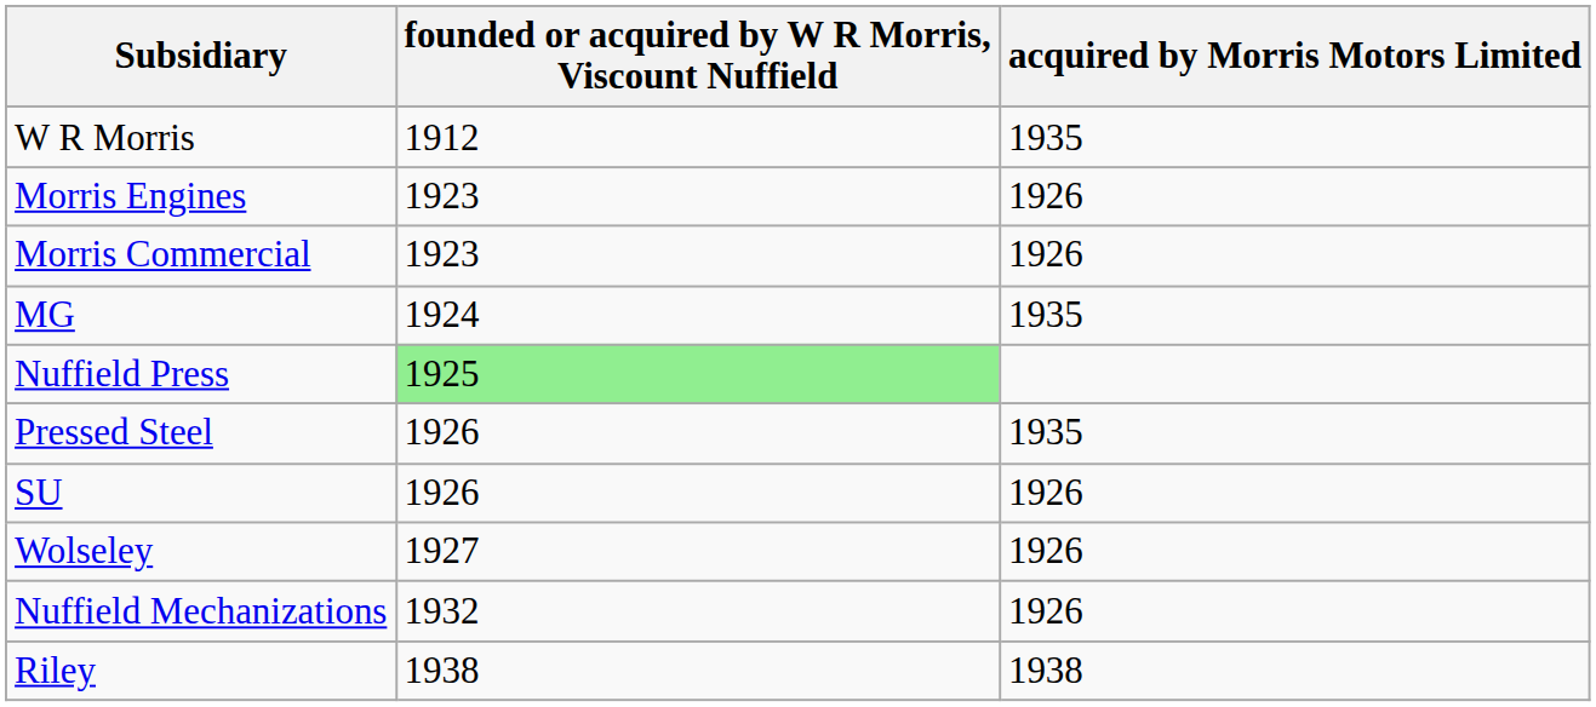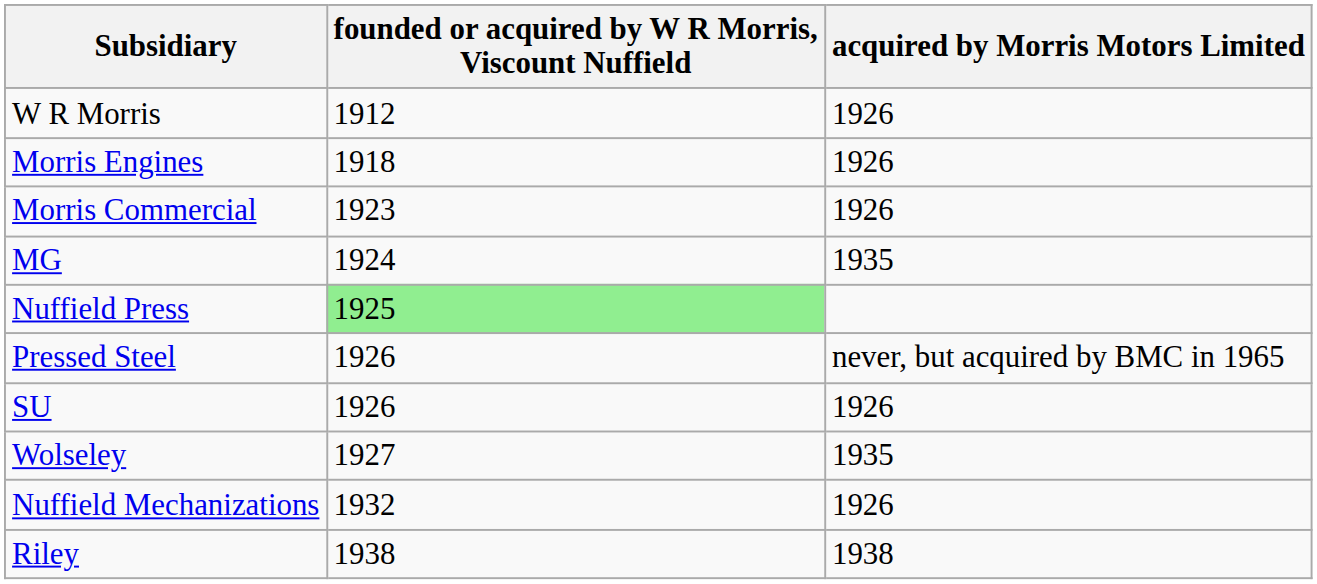W R Morris | acquired by Morris Motors Limited: 1935 -> 1926
Morris Engines | founded or acquired by W R Morris, Viscount Nuffield: 1923 -> 1918
Pressed Steel | acquired by Morris Motors Limited: 1935 -> never, but acquired by BMC in 1965
Wolseley | acquired by Morris Motors Limited: 1926 -> 1935
